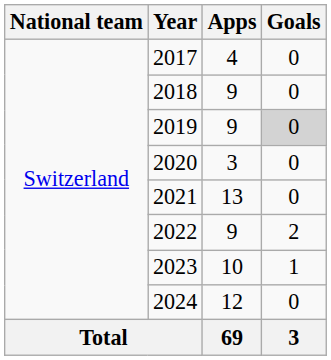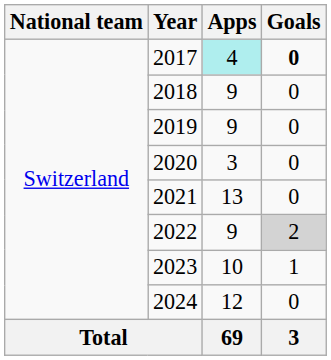2017 | Apps: no background -> paleturquoise background
2017 | Goals: normal -> bold
2019 | Goals: lightgrey background -> no background
2022 | Goals: no background -> lightgrey background
